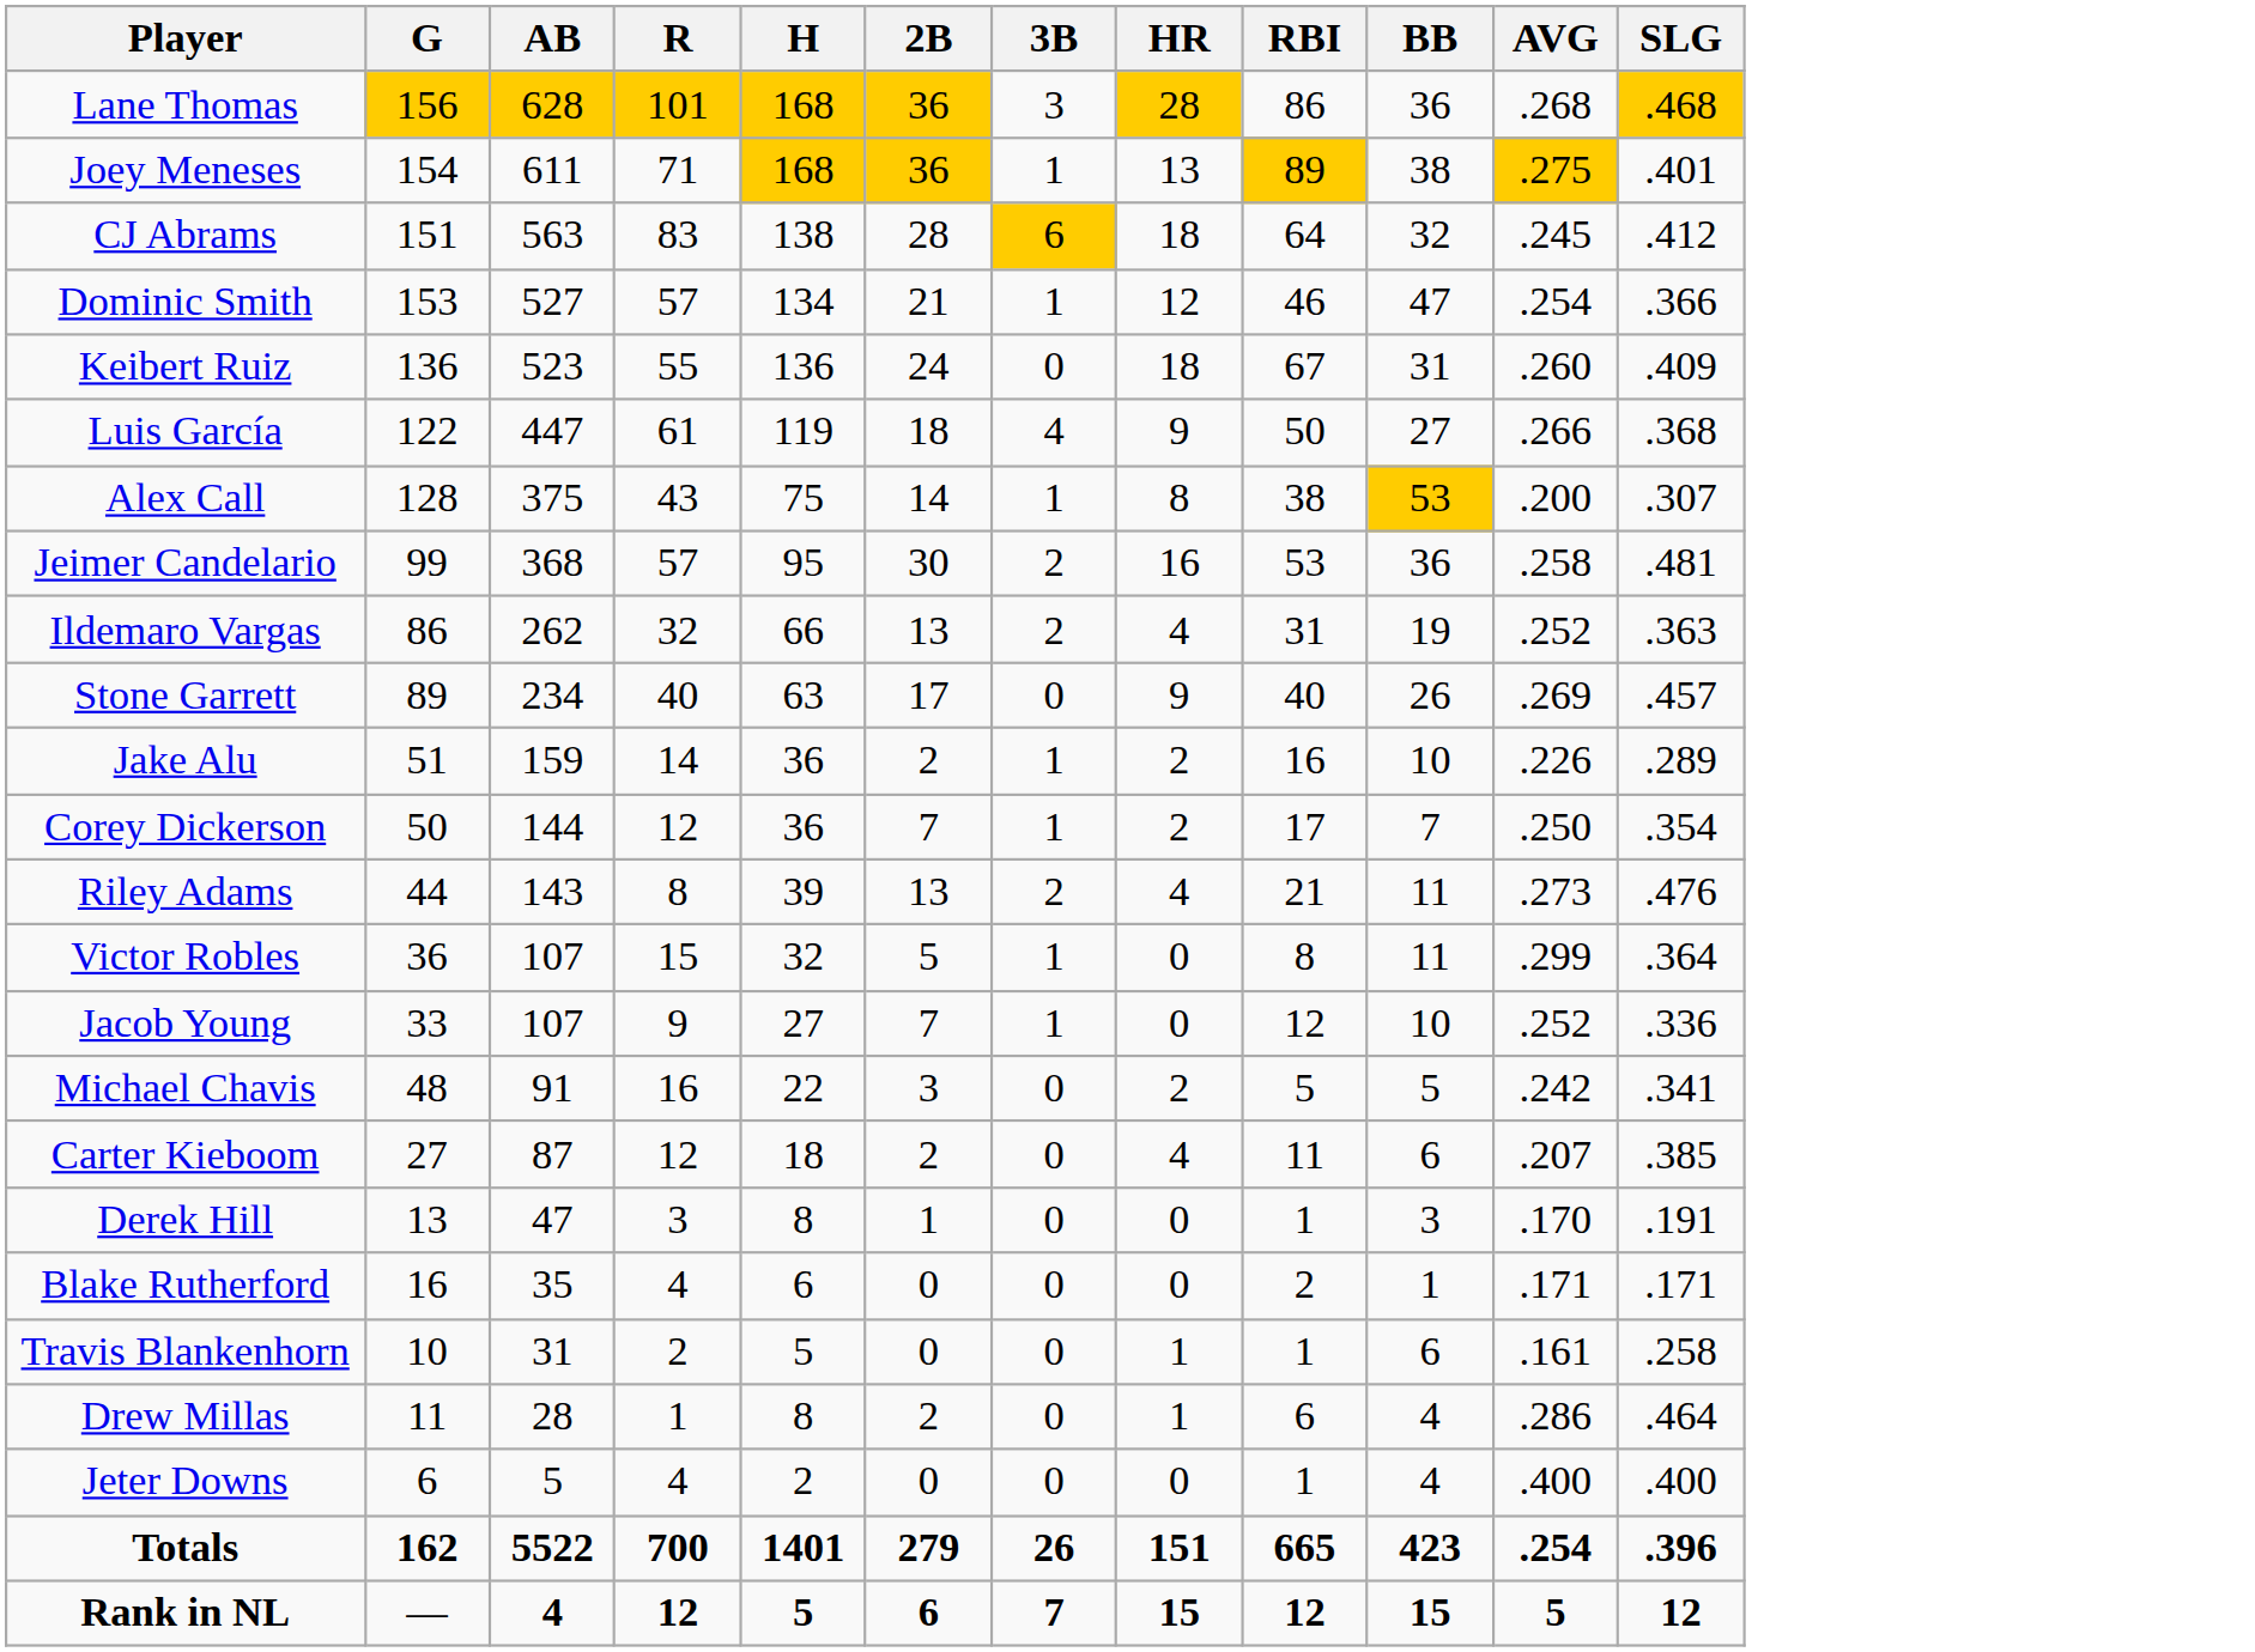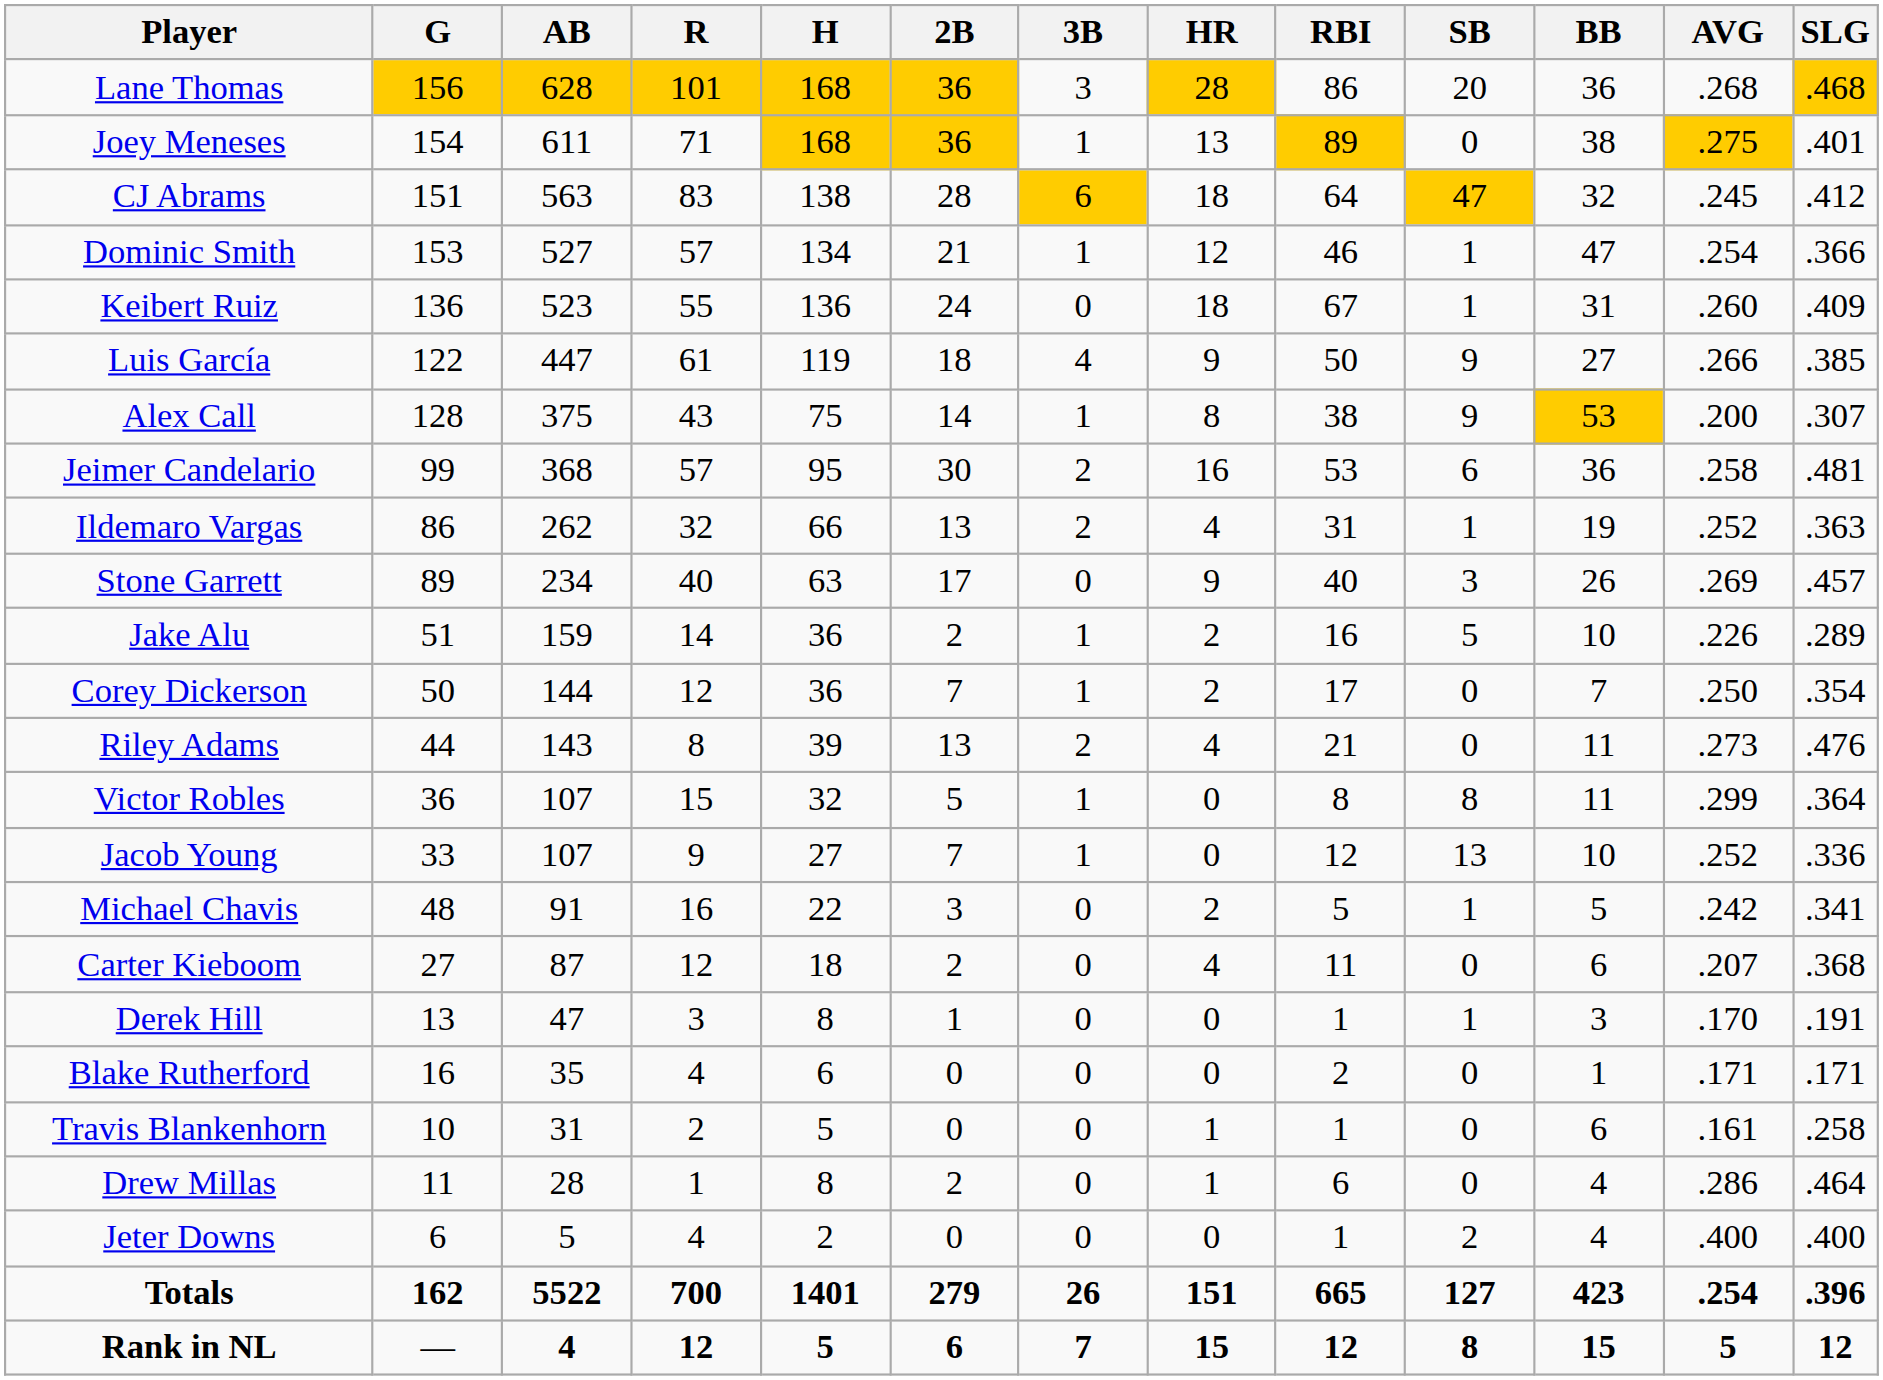+ column: SB | 20 | 0 | 47 | 1 | 1 | 9 | 9 | 6 | 1 | 3 | 5 | 0 | 0 | 8 | 13 | 1 | 0 | 1 | 0 | 0 | 0 | 2 | 127 | 8
Luis García | SLG: .368 -> .385
Carter Kieboom | SLG: .385 -> .368
